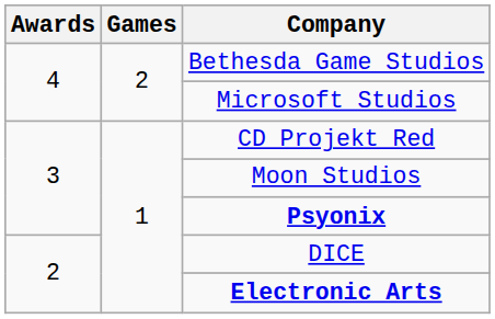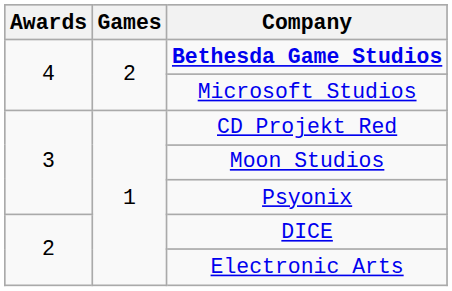Bethesda Game Studios | Company: normal -> bold
Psyonix | Company: bold -> normal
Electronic Arts | Company: bold -> normal
